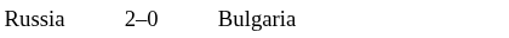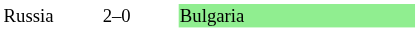Russia | column 3: no background -> lightgreen background
